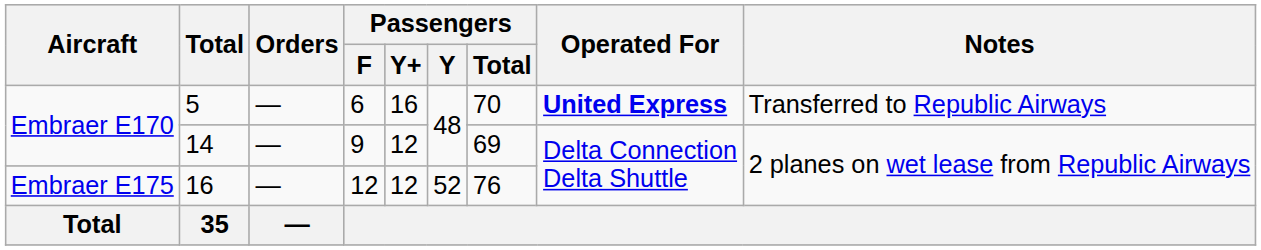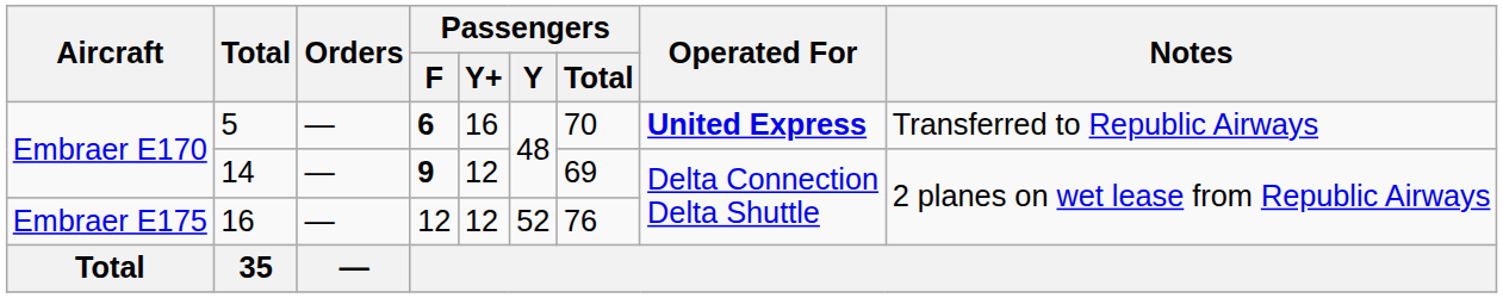5 | Passengers / F: normal -> bold
14 | Passengers / F: normal -> bold
